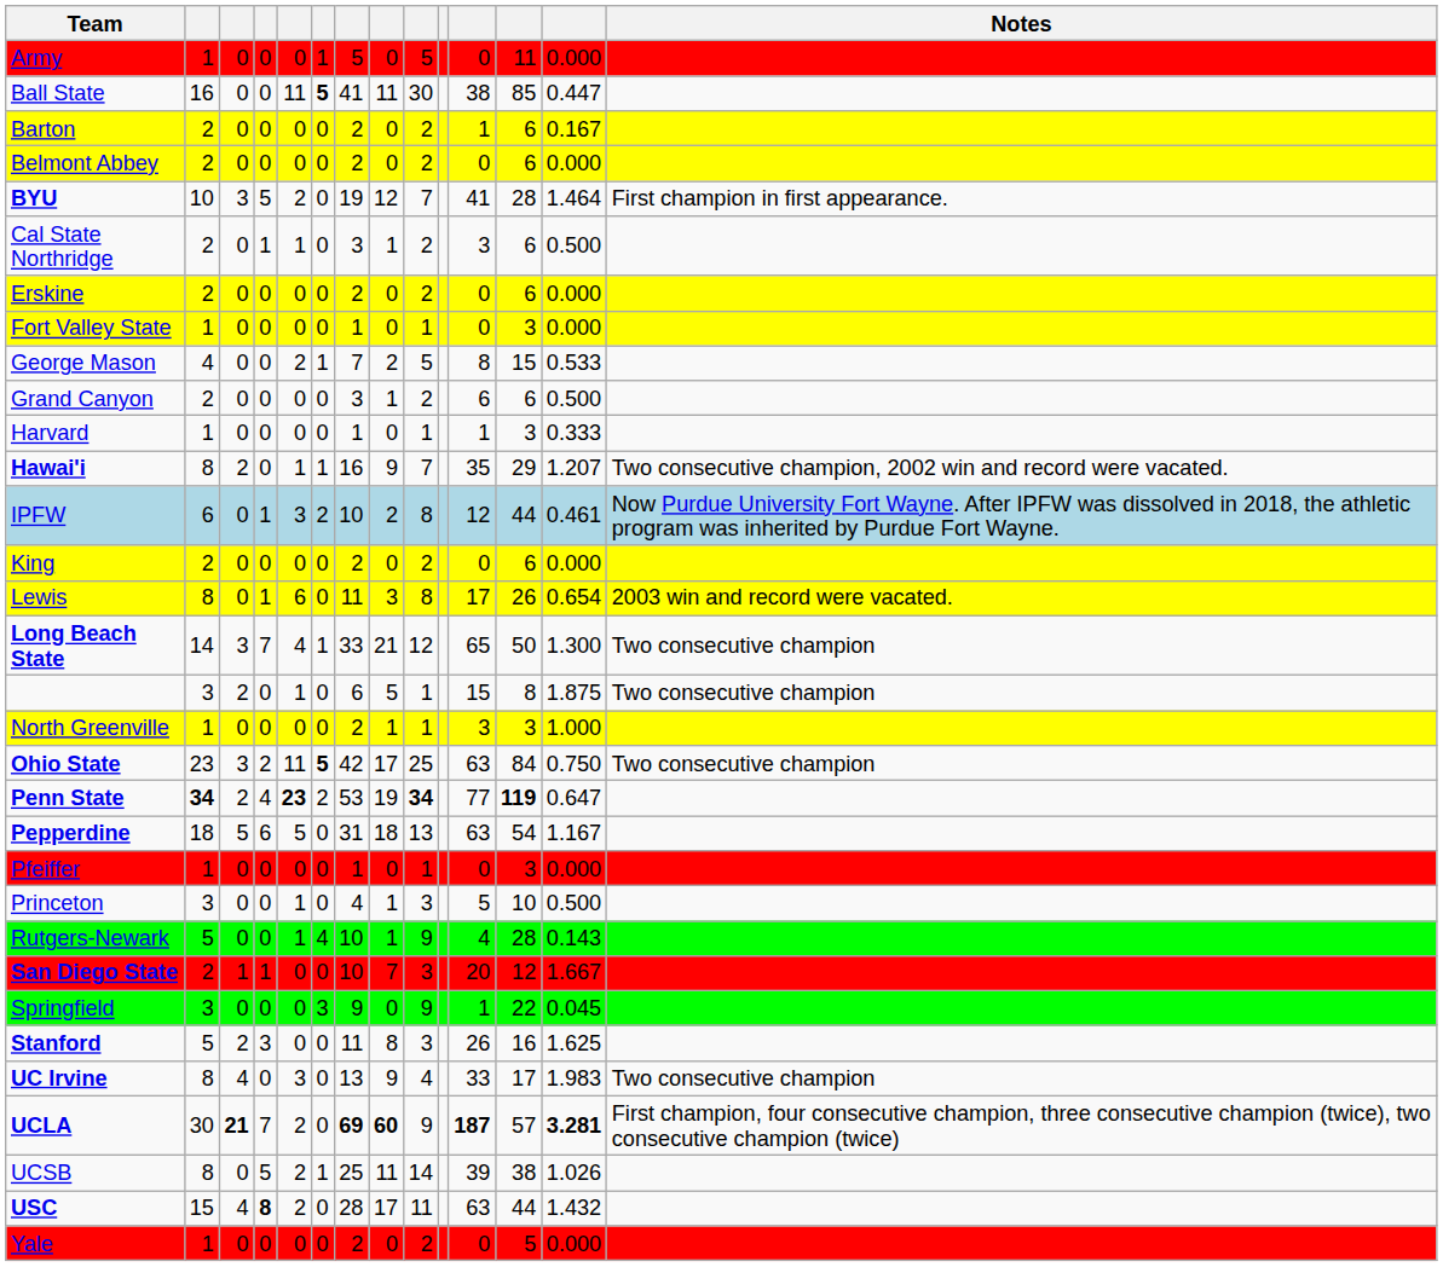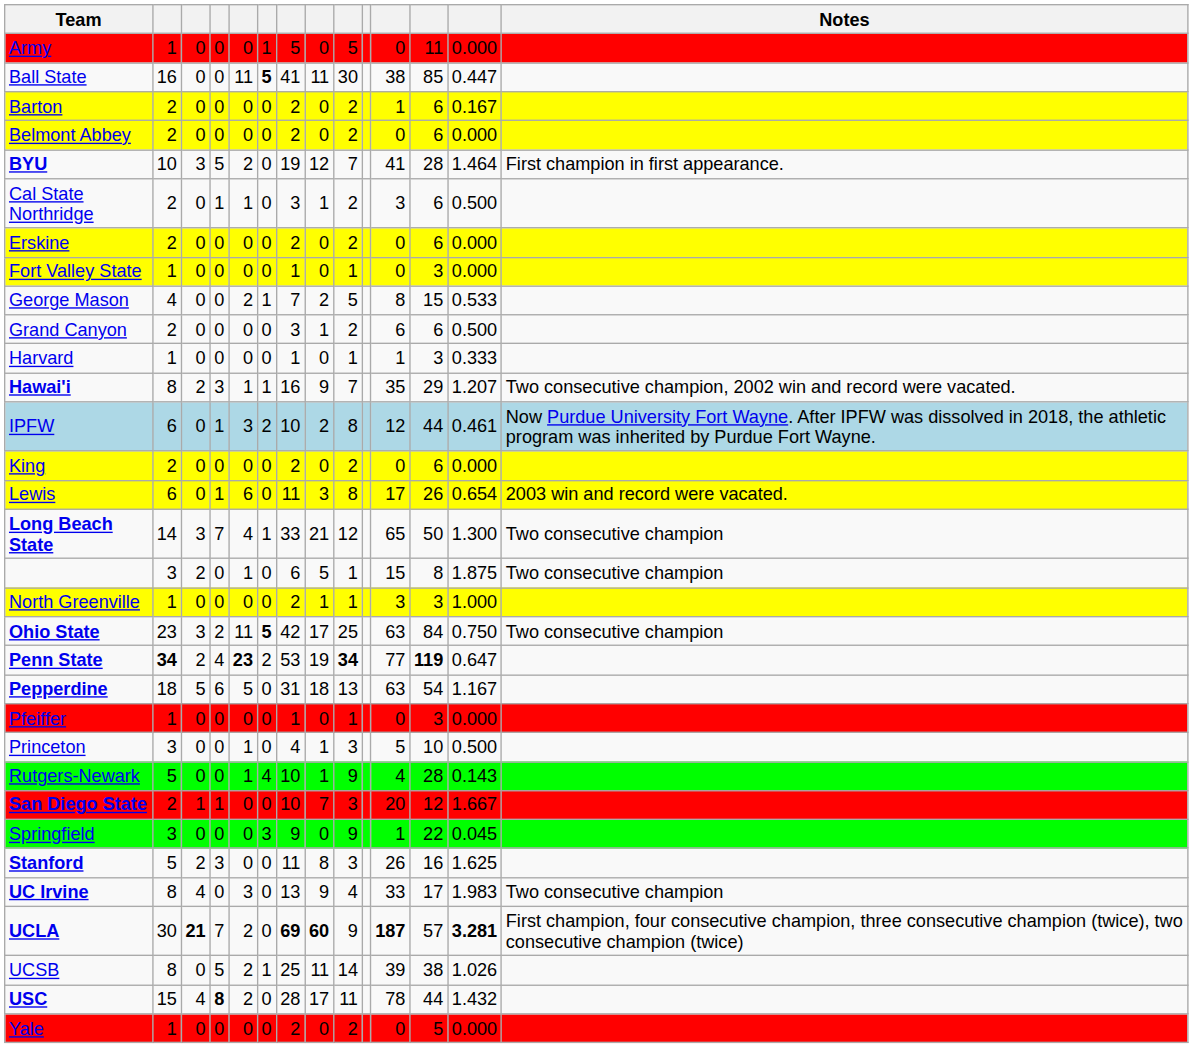Hawai'i | column 4: 0 -> 3
Lewis | column 2: 8 -> 6
USC | column 11: 63 -> 78
